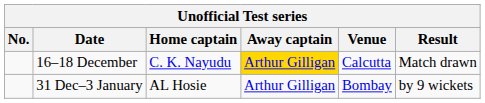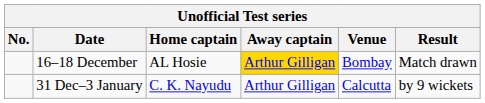16–18 December | Home captain: C. K. Nayudu -> AL Hosie
16–18 December | Venue: Calcutta -> Bombay
31 Dec–3 January | Home captain: AL Hosie -> C. K. Nayudu
31 Dec–3 January | Venue: Bombay -> Calcutta
